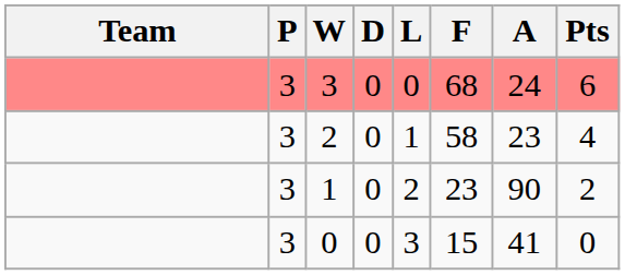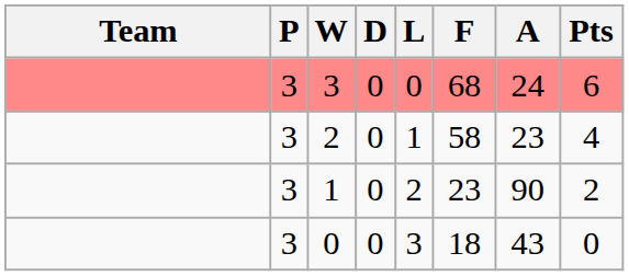row 5 | F: 15 -> 18
row 5 | A: 41 -> 43
